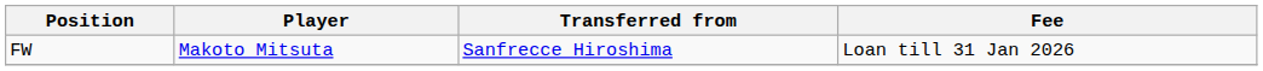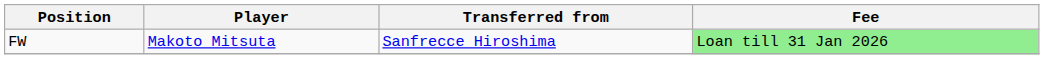FW | Fee: no background -> lightgreen background
